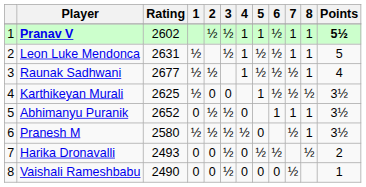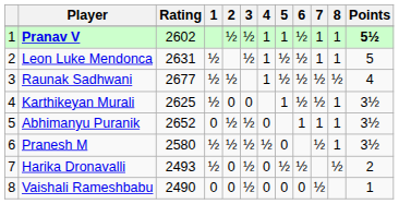Raunak Sadhwani | 8: 1 -> ½
Karthikeyan Murali | 8: ½ -> 1
Harika Dronavalli | 1: 0 -> ½
